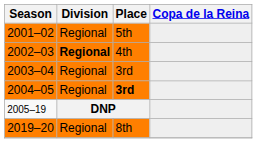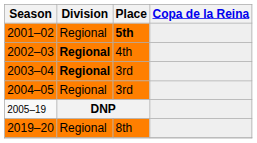2001–02 | Place: normal -> bold
2003–04 | Division: normal -> bold
2004–05 | Place: bold -> normal
